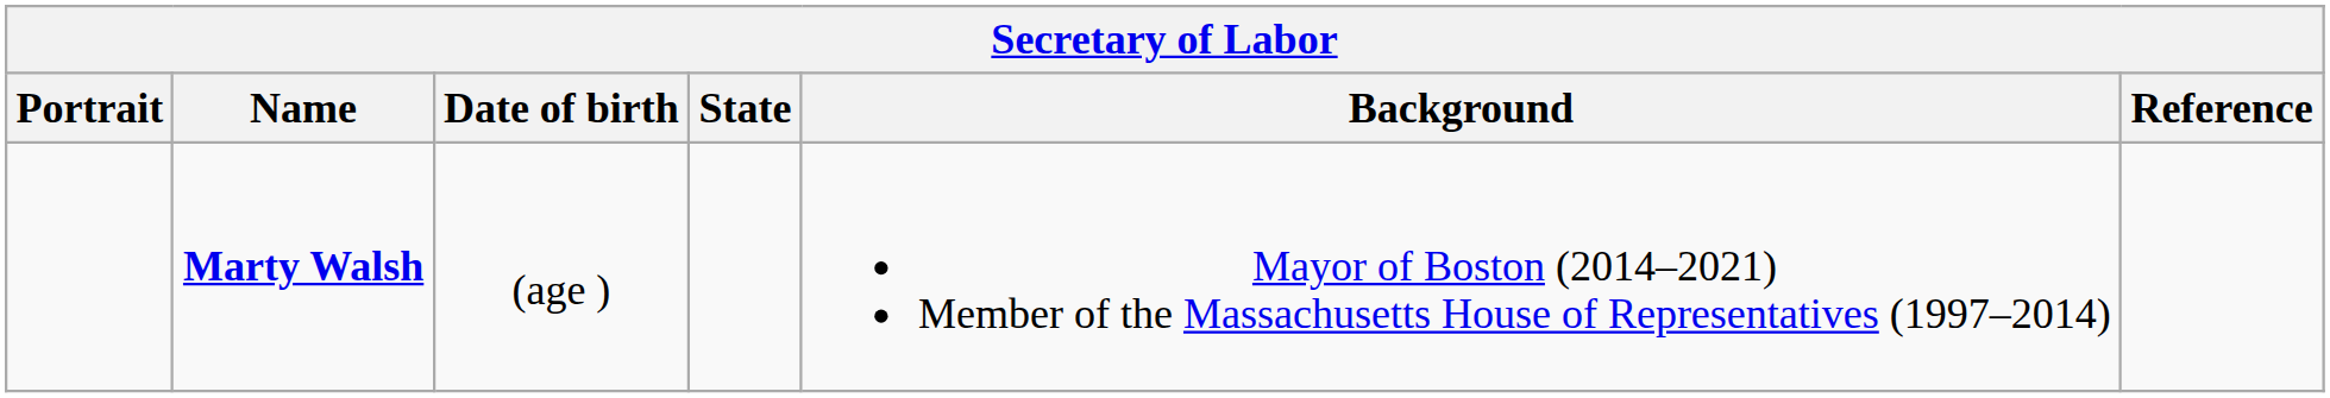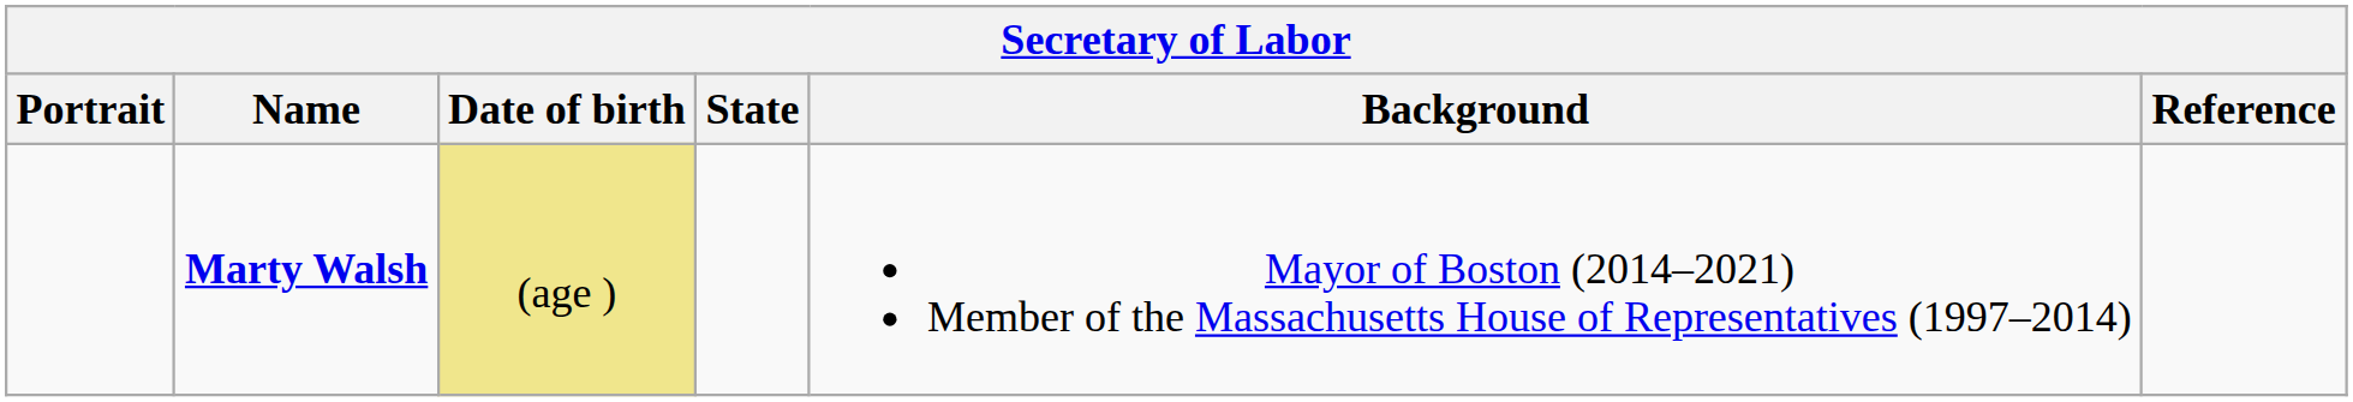Marty Walsh | Date of birth: no background -> khaki background
